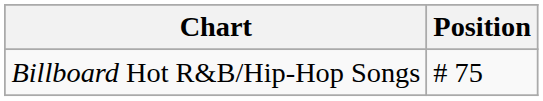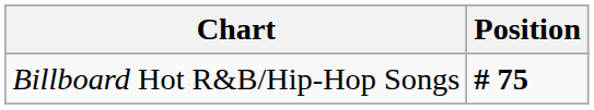Billboard Hot R&B/Hip-Hop Songs | Position: normal -> bold
